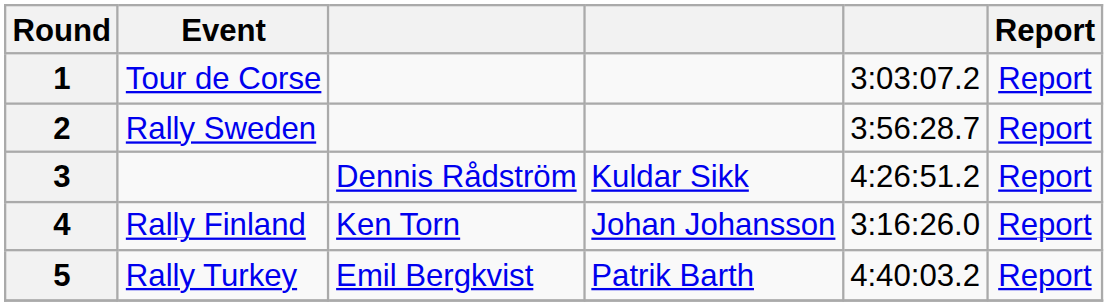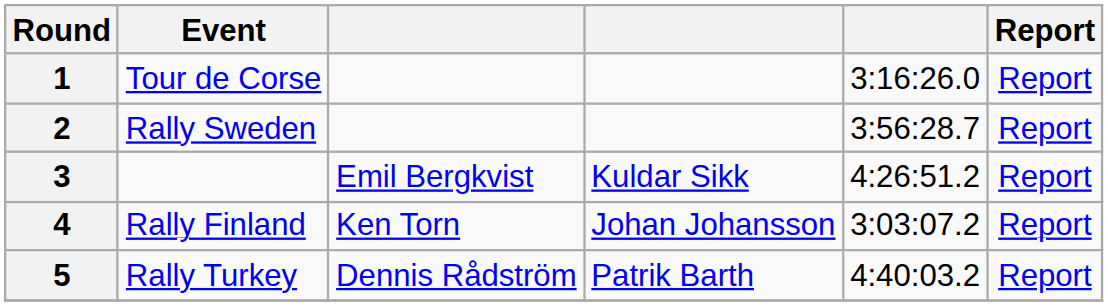1 | column 5: 3:03:07.2 -> 3:16:26.0
3 | column 3: Dennis Rådström -> Emil Bergkvist
4 | column 5: 3:16:26.0 -> 3:03:07.2
5 | column 3: Emil Bergkvist -> Dennis Rådström
